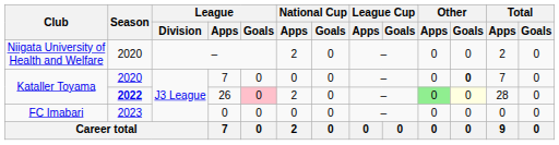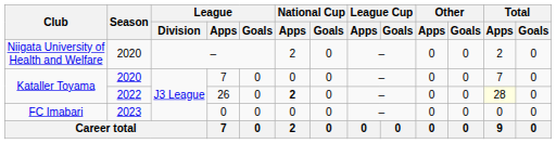Kataller Toyama / 7 | Other / Goals: bold -> normal
26 | Season: bold -> normal
26 | League / Goals: pink background -> no background
26 | National Cup / Apps: normal -> bold
26 | Other / Apps: lightgreen background -> no background
26 | Other / Goals: lightyellow background -> no background
26 | Total / Apps: no background -> lightyellow background
